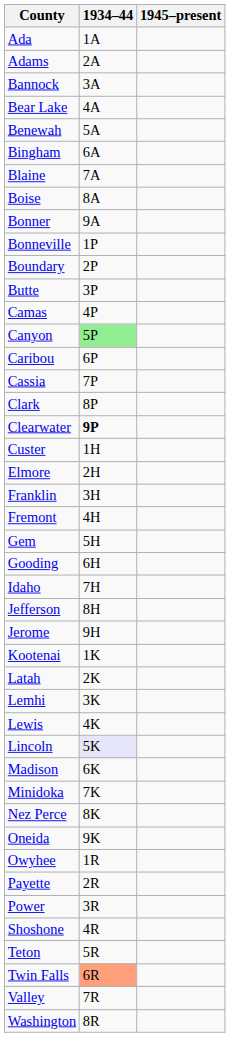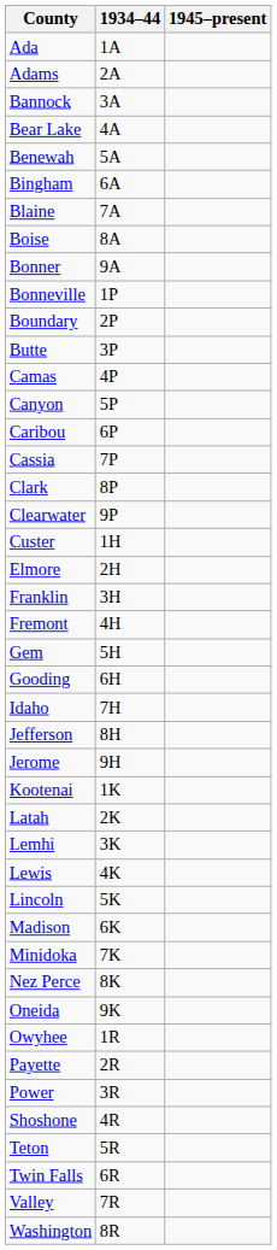Canyon | 1934–44: lightgreen background -> no background
Clearwater | 1934–44: bold -> normal
Lincoln | 1934–44: lavender background -> no background
Twin Falls | 1934–44: lightsalmon background -> no background
